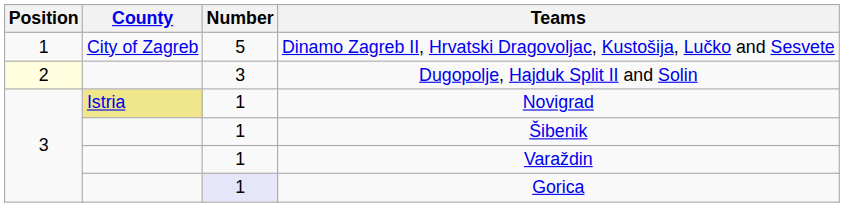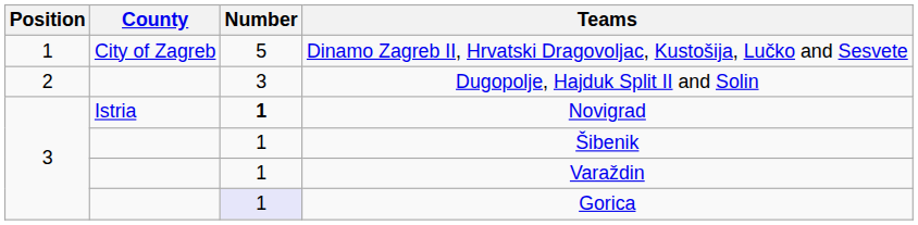Dugopolje, Hajduk Split II and Solin | Position: lightyellow background -> no background
Novigrad | County: khaki background -> no background
Novigrad | Number: normal -> bold
